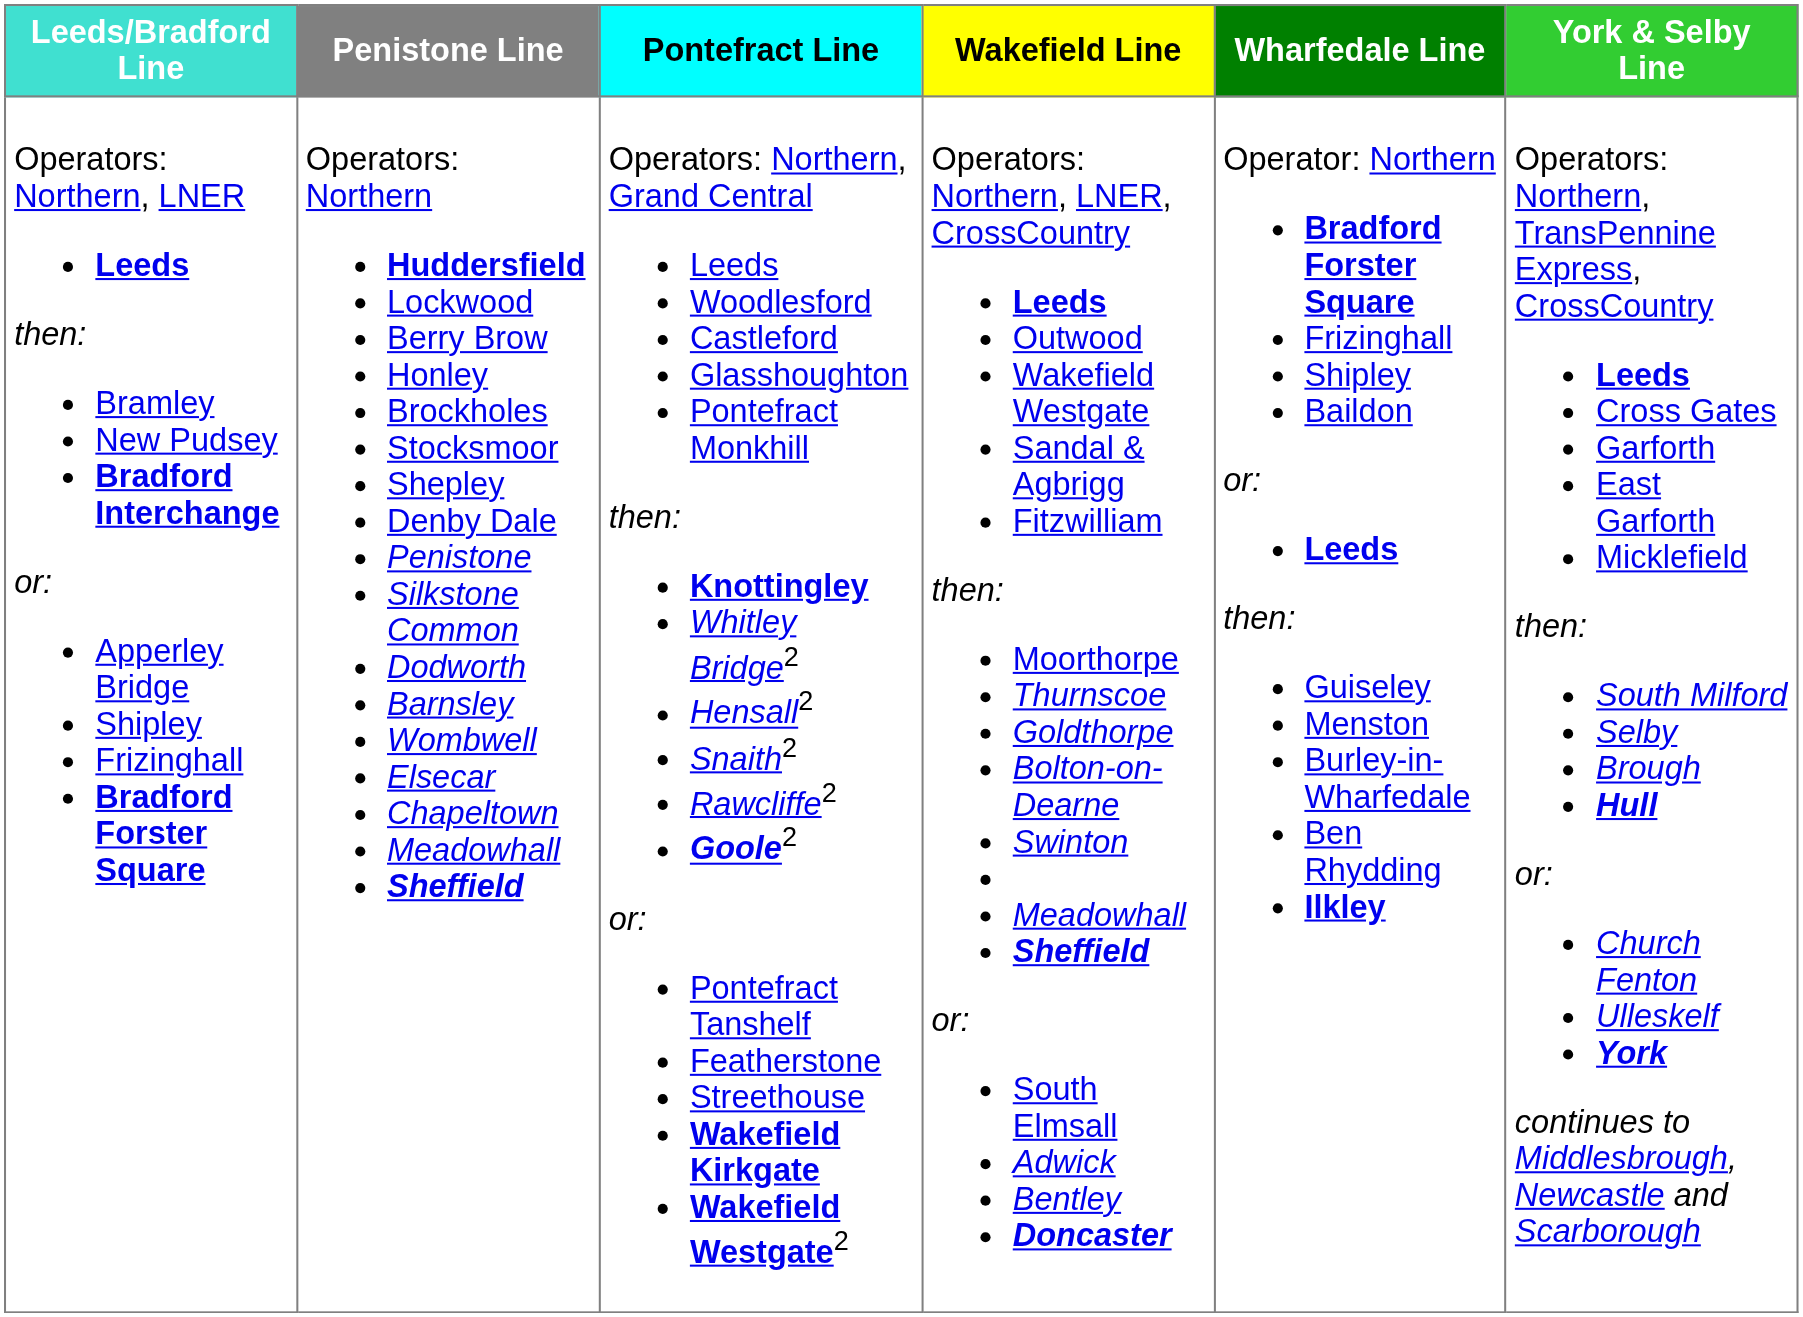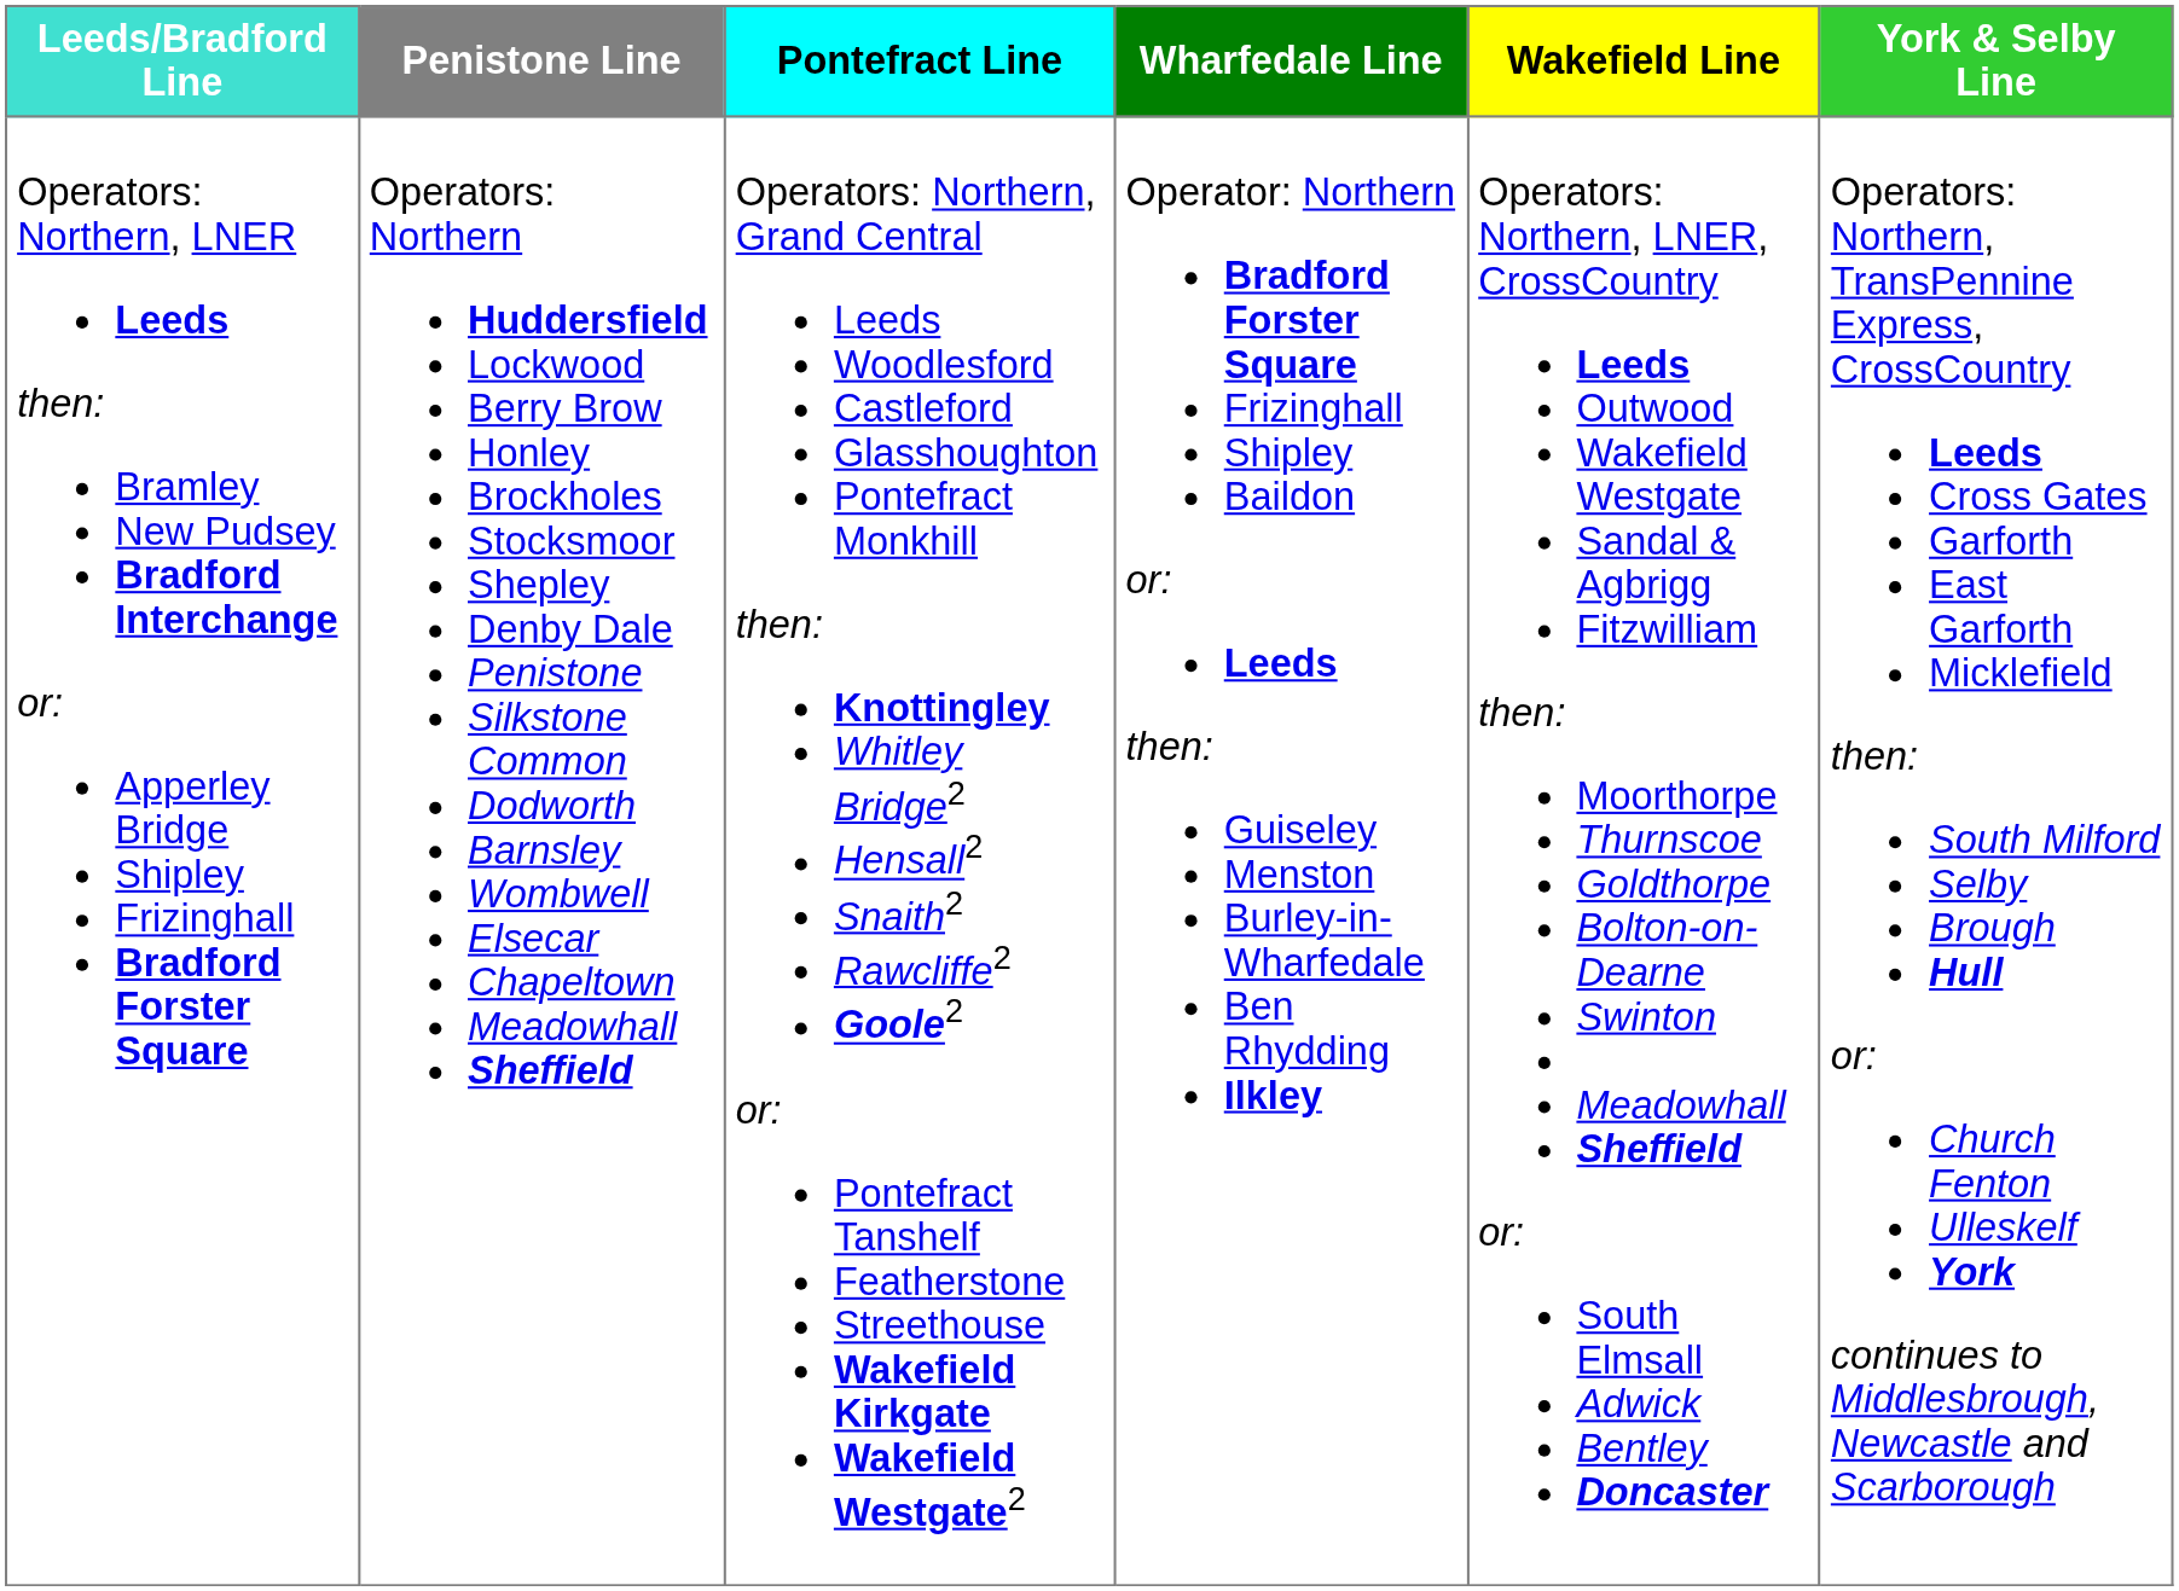columns swapped: Wakefield Line <-> Wharfedale Line
